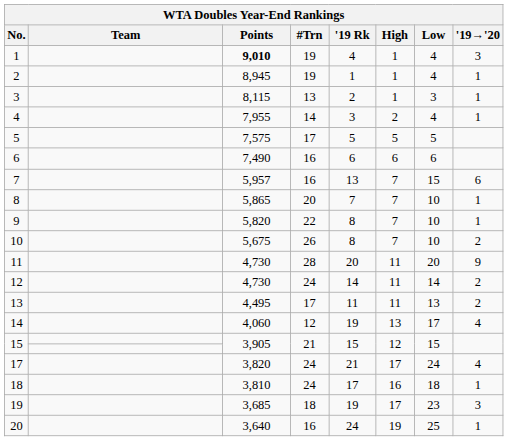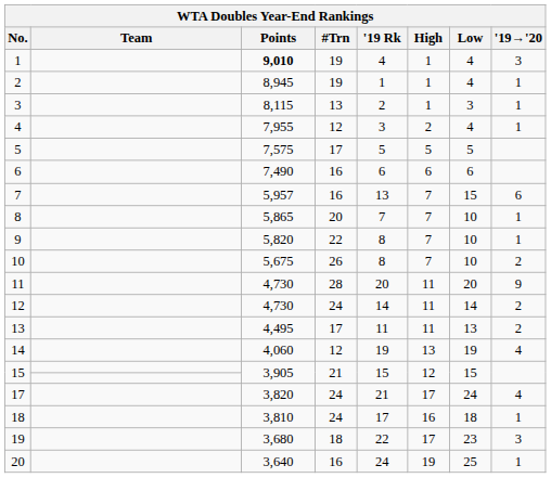row 6 | #Trn: 14 -> 12
row 16 | Low: 17 -> 19
row 21 | Points: 3,685 -> 3,680
row 21 | '19 Rk: 19 -> 22
